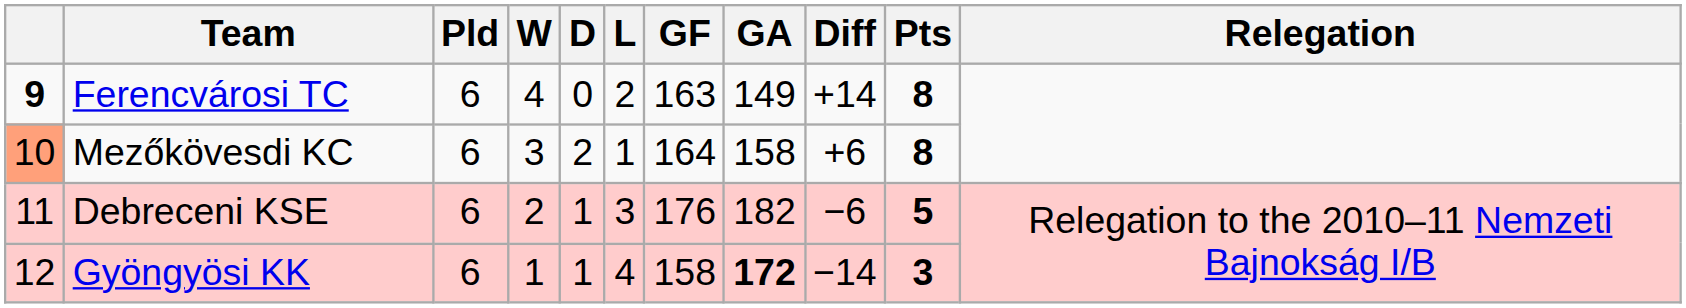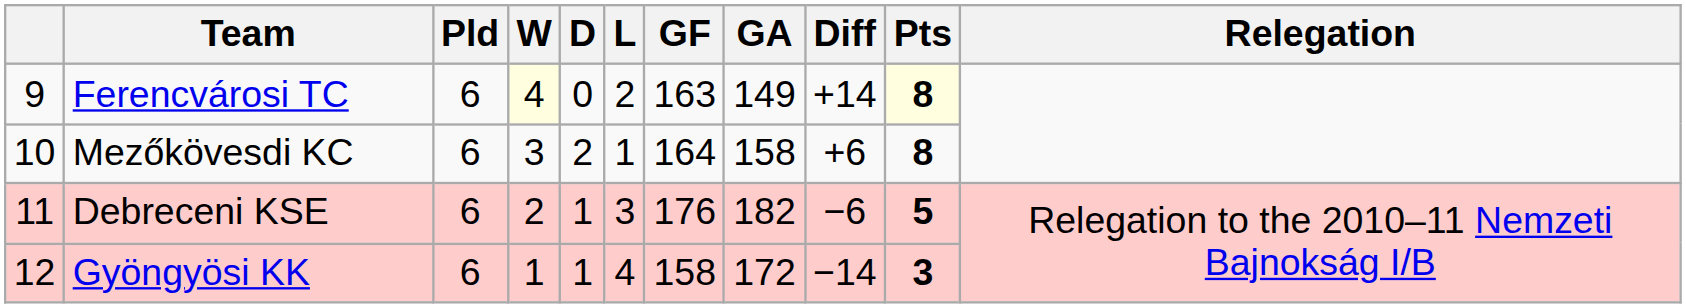Ferencvárosi TC | column 1: bold -> normal
Ferencvárosi TC | W: no background -> lightyellow background
Ferencvárosi TC | Pts: no background -> lightyellow background
Mezőkövesdi KC | column 1: lightsalmon background -> no background
Gyöngyösi KK | GA: bold -> normal
